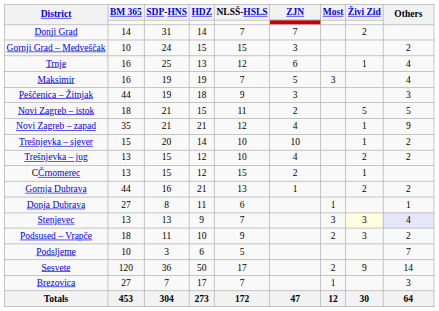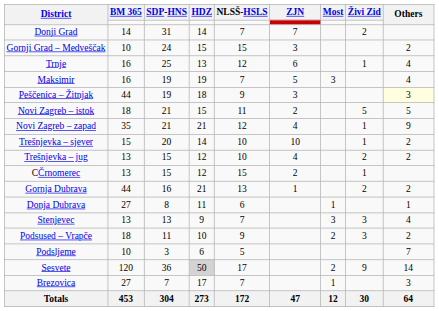Peščenica – Žitnjak | Others: no background -> lightyellow background
Stenjevec | Živi Zid: lightyellow background -> no background
Stenjevec | Others: lavender background -> no background
Sesvete | HDZ: no background -> lightgrey background
